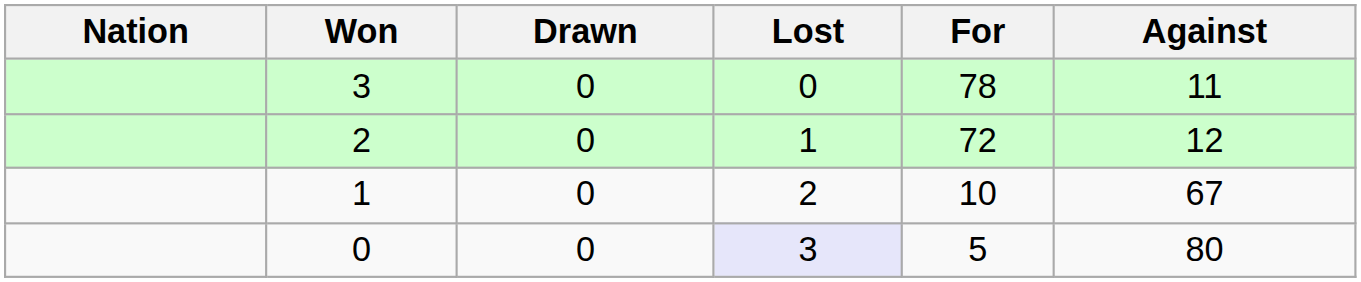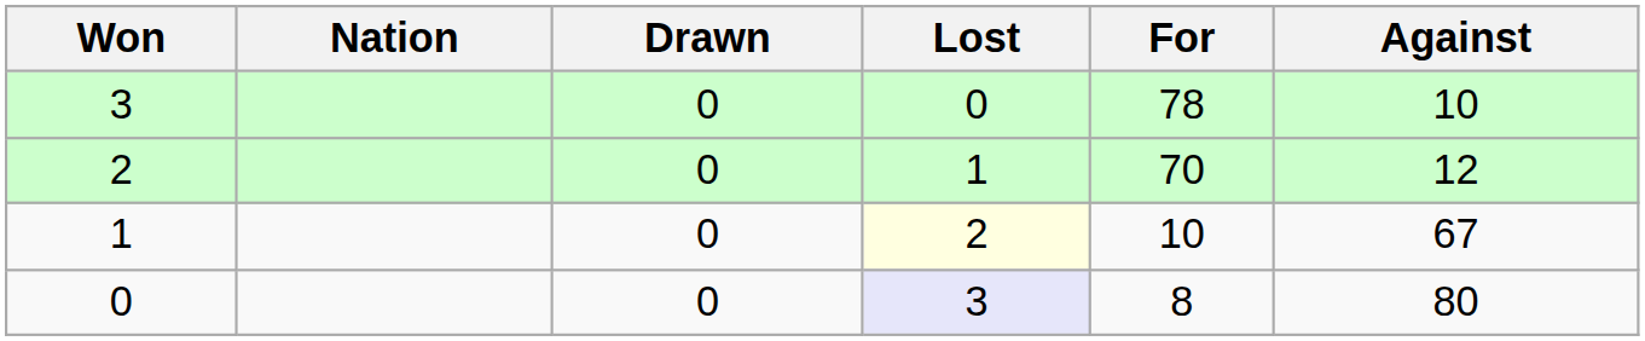columns swapped: Nation <-> Won
row 2 | Against: 11 -> 10
row 3 | For: 72 -> 70
row 4 | Lost: no background -> lightyellow background
row 5 | For: 5 -> 8
